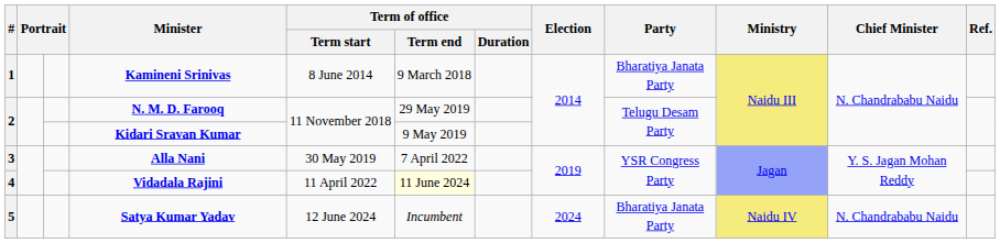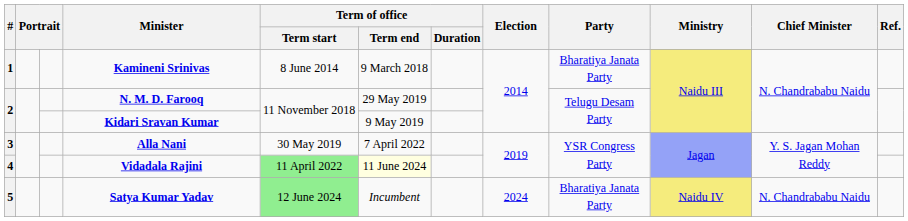Vidadala Rajini | Term of office / Term start: no background -> lightgreen background
Satya Kumar Yadav | Term of office / Term start: no background -> lightgreen background
